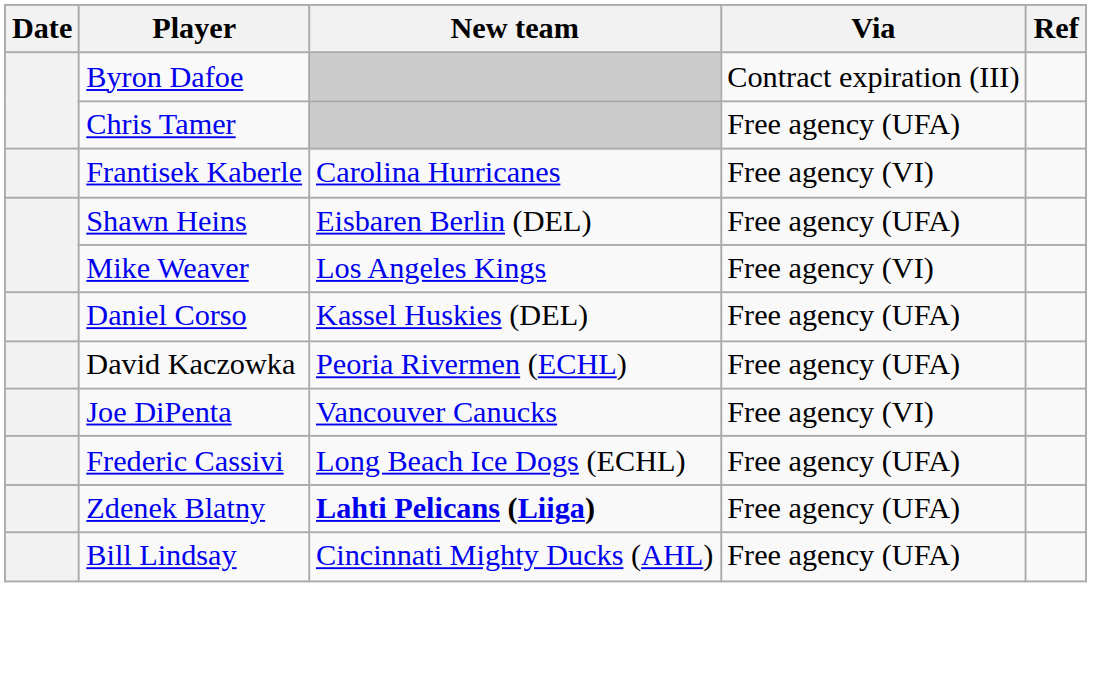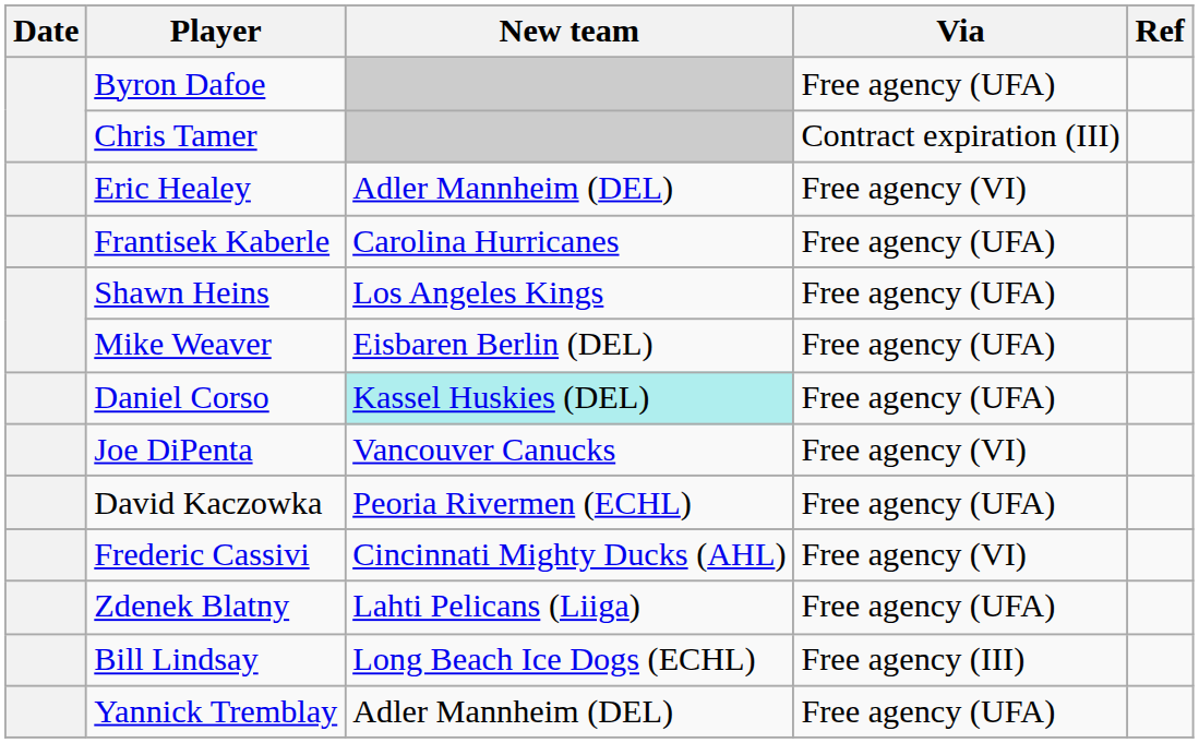Byron Dafoe | Via: Contract expiration (III) -> Free agency (UFA)
Chris Tamer | Via: Free agency (UFA) -> Contract expiration (III)
+ row: Eric Healey | Adler Mannheim (DEL) | Free agency (VI)
Frantisek Kaberle | Via: Free agency (VI) -> Free agency (UFA)
Shawn Heins | New team: Eisbaren Berlin (DEL) -> Los Angeles Kings
Mike Weaver | New team: Los Angeles Kings -> Eisbaren Berlin (DEL)
Mike Weaver | Via: Free agency (VI) -> Free agency (UFA)
Daniel Corso | New team: no background -> paleturquoise background
rows swapped: Joe DiPenta <-> David Kaczowka
Frederic Cassivi | New team: Long Beach Ice Dogs (ECHL) -> Cincinnati Mighty Ducks (AHL)
Frederic Cassivi | Via: Free agency (UFA) -> Free agency (VI)
Zdenek Blatny | New team: bold -> normal
Bill Lindsay | New team: Cincinnati Mighty Ducks (AHL) -> Long Beach Ice Dogs (ECHL)
Bill Lindsay | Via: Free agency (UFA) -> Free agency (III)
+ row: Yannick Tremblay | Adler Mannheim (DEL) | Free agency (UFA)
